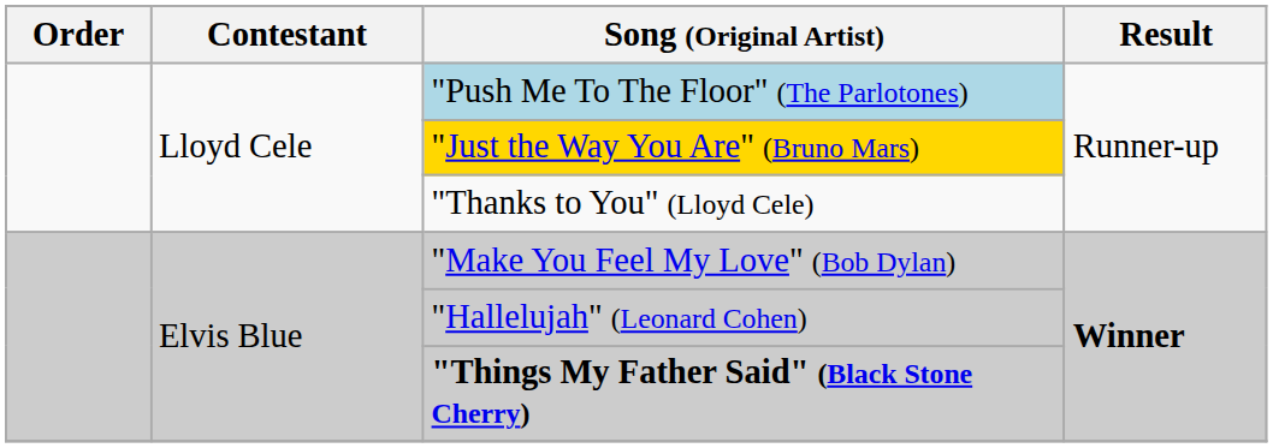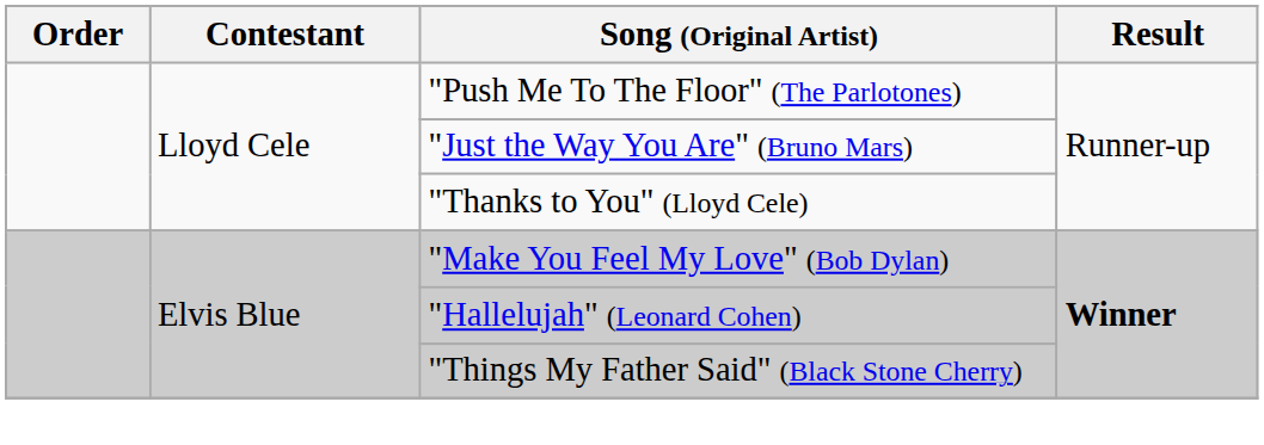"Push Me To The Floor" (The Parlotones) | Song (Original Artist): lightblue background -> no background
"Just the Way You Are" (Bruno Mars) | Song (Original Artist): gold background -> no background
"Things My Father Said" (Black Stone Cherry) | Song (Original Artist): bold -> normal
